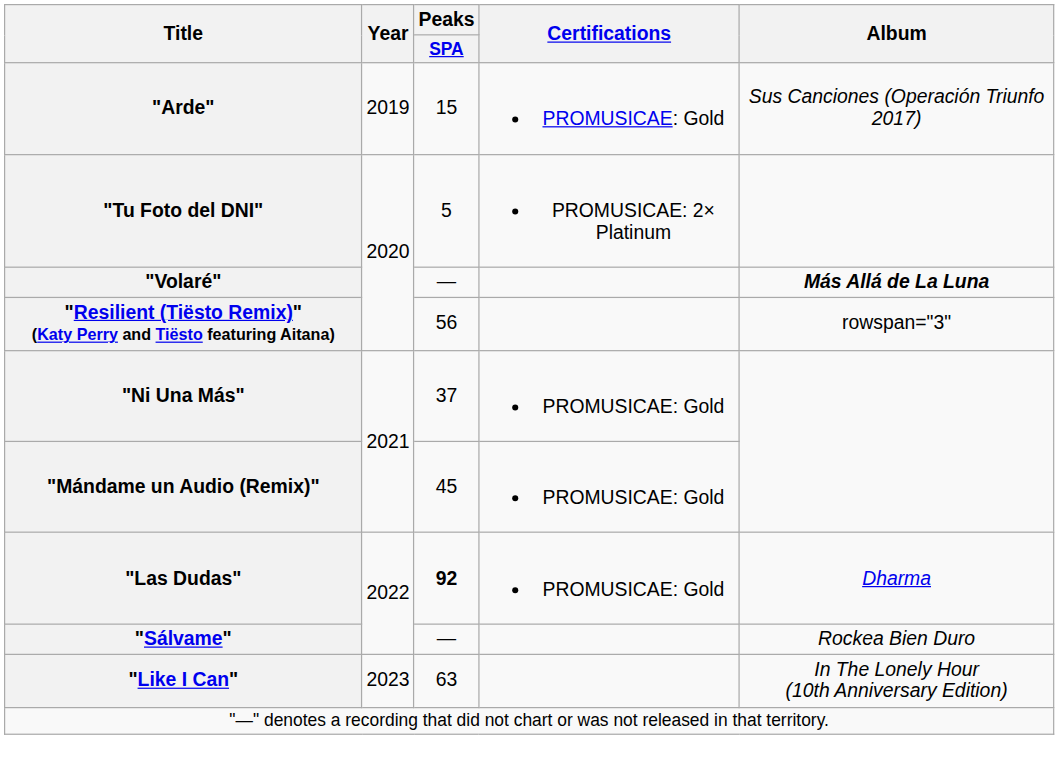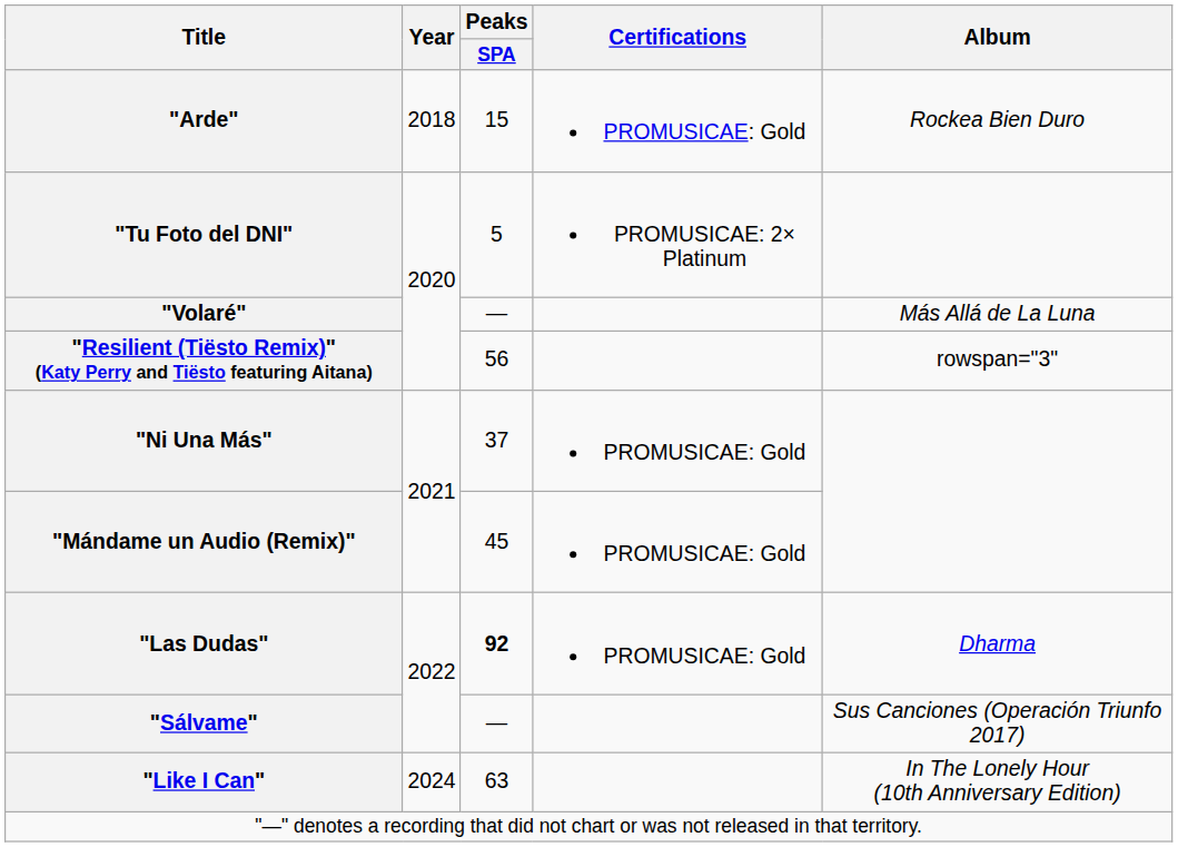"Arde" | Year: 2019 -> 2018
"Arde" | Album: Sus Canciones (Operación Triunfo 2017) -> Rockea Bien Duro
"Volaré" | Album: bold -> normal
"Sálvame" | Album: Rockea Bien Duro -> Sus Canciones (Operación Triunfo 2017)
"Like I Can" | Year: 2023 -> 2024
